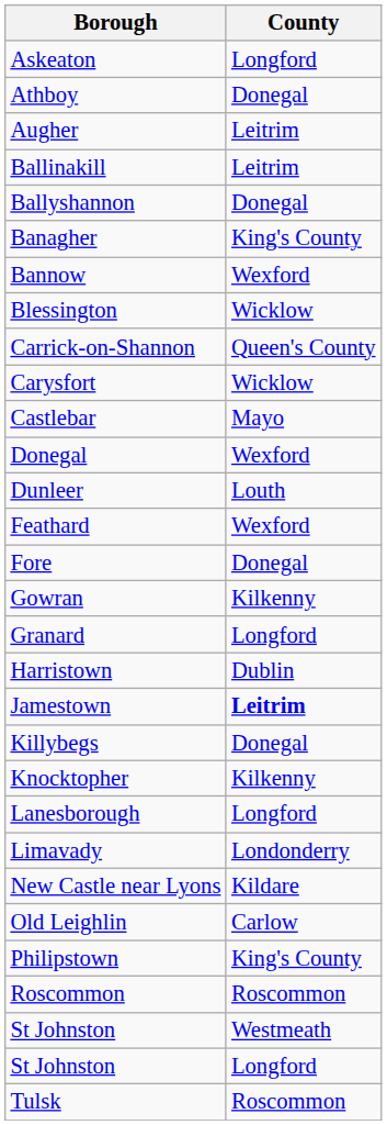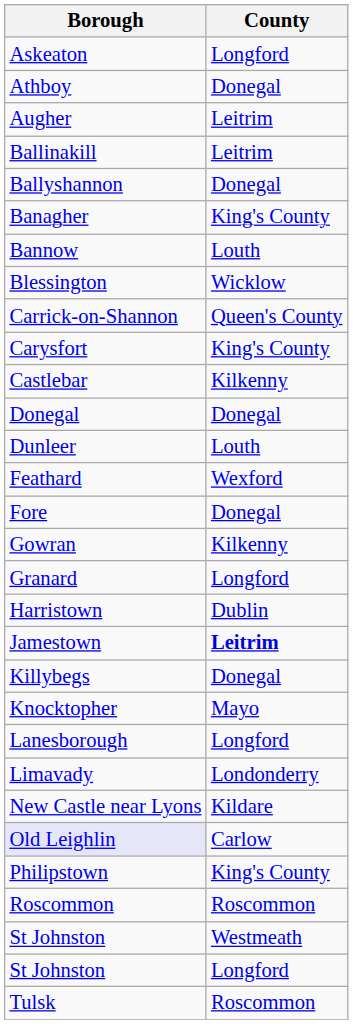row 8 | County: Wexford -> Louth
row 11 | County: Wicklow -> King's County
row 12 | County: Mayo -> Kilkenny
row 13 | County: Wexford -> Donegal
row 22 | County: Kilkenny -> Mayo
row 26 | Borough: no background -> lavender background
